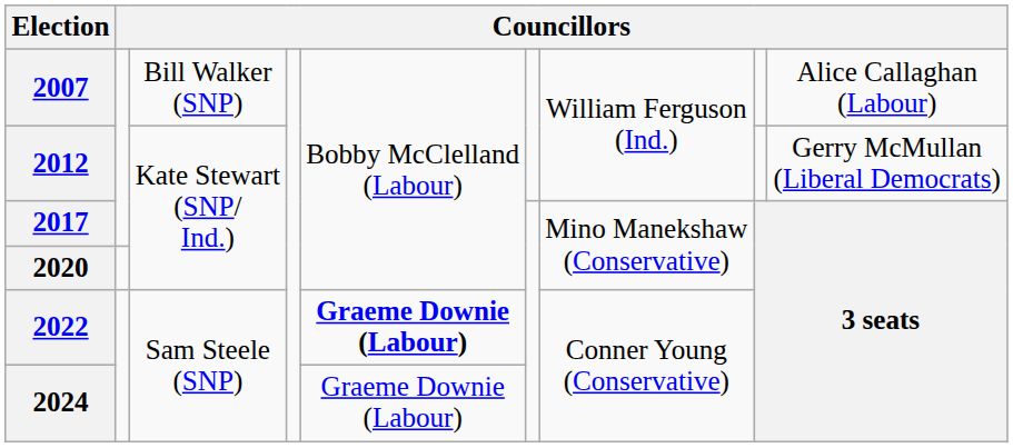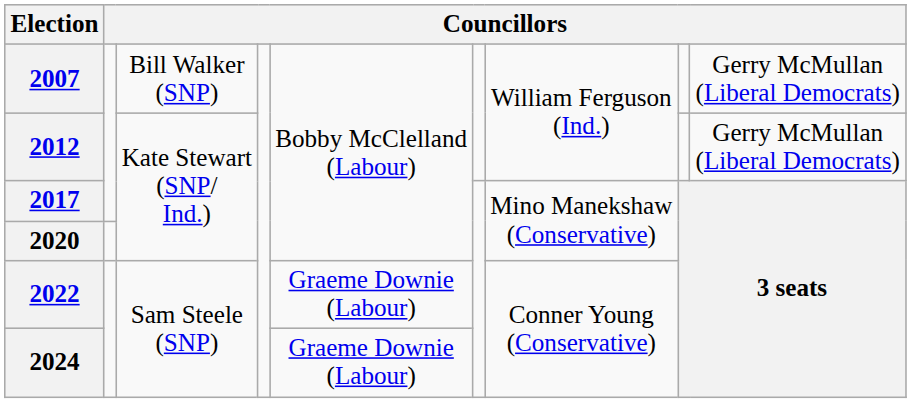2007 | column 9: Alice Callaghan (Labour) -> Gerry McMullan (Liberal Democrats)
2022 | column 5: bold -> normal
